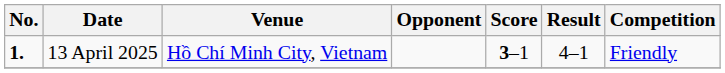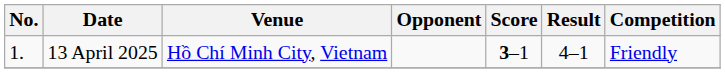13 April 2025 | No.: bold -> normal
